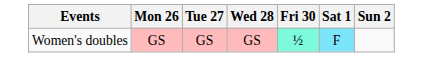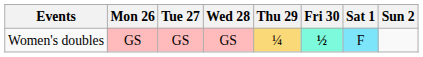+ column: Thu 29 | ¼
Women's doubles | Fri 30: normal -> bold
